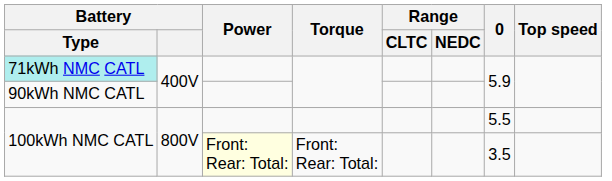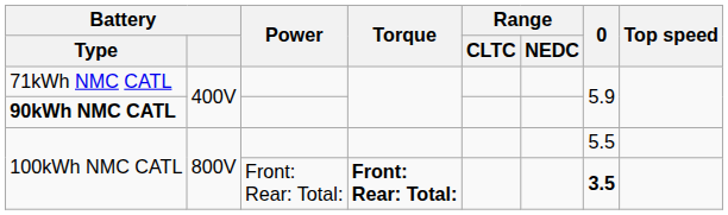71kWh NMC CATL | Battery / Type: paleturquoise background -> no background
90kWh NMC CATL | Battery / Type: normal -> bold
100kWh NMC CATL / Front: Rear: Total: | Power: lightyellow background -> no background
100kWh NMC CATL / Front: Rear: Total: | Torque: normal -> bold
100kWh NMC CATL / Front: Rear: Total: | 0: normal -> bold
